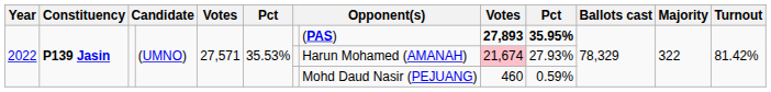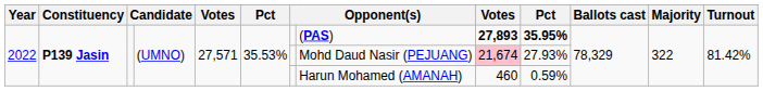row 3 | column 8: Harun Mohamed (AMANAH) -> Mohd Daud Nasir (PEJUANG)
row 4 | column 8: Mohd Daud Nasir (PEJUANG) -> Harun Mohamed (AMANAH)
